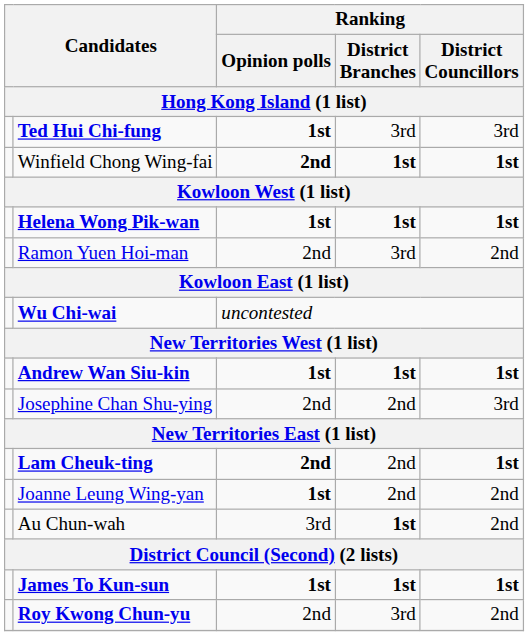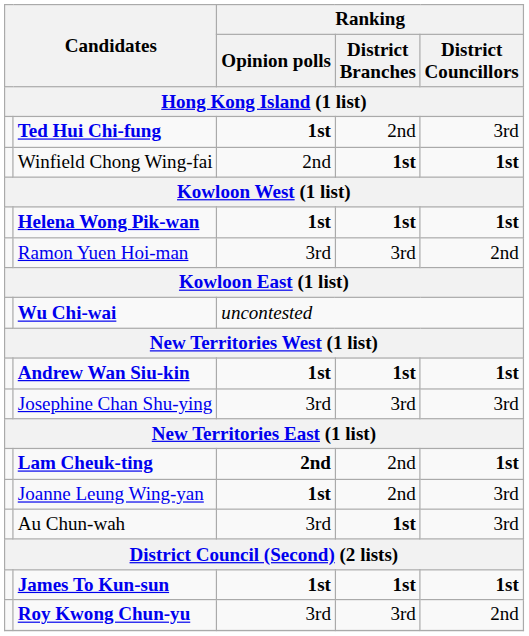Ted Hui Chi-fung | Ranking / District Branches: 3rd -> 2nd
Winfield Chong Wing-fai | Ranking / Opinion polls: bold -> normal
Ramon Yuen Hoi-man | Ranking / Opinion polls: 2nd -> 3rd
Josephine Chan Shu-ying | Ranking / Opinion polls: 2nd -> 3rd
Josephine Chan Shu-ying | Ranking / District Branches: 2nd -> 3rd
Joanne Leung Wing-yan | Ranking / District Councillors: 2nd -> 3rd
Au Chun-wah | Ranking / District Councillors: 2nd -> 3rd
Roy Kwong Chun-yu | Ranking / Opinion polls: 2nd -> 3rd
